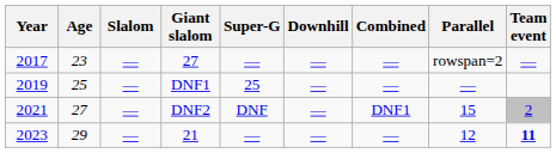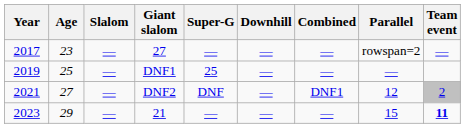DNF2 | Parallel: 15 -> 12
21 | Parallel: 12 -> 15
